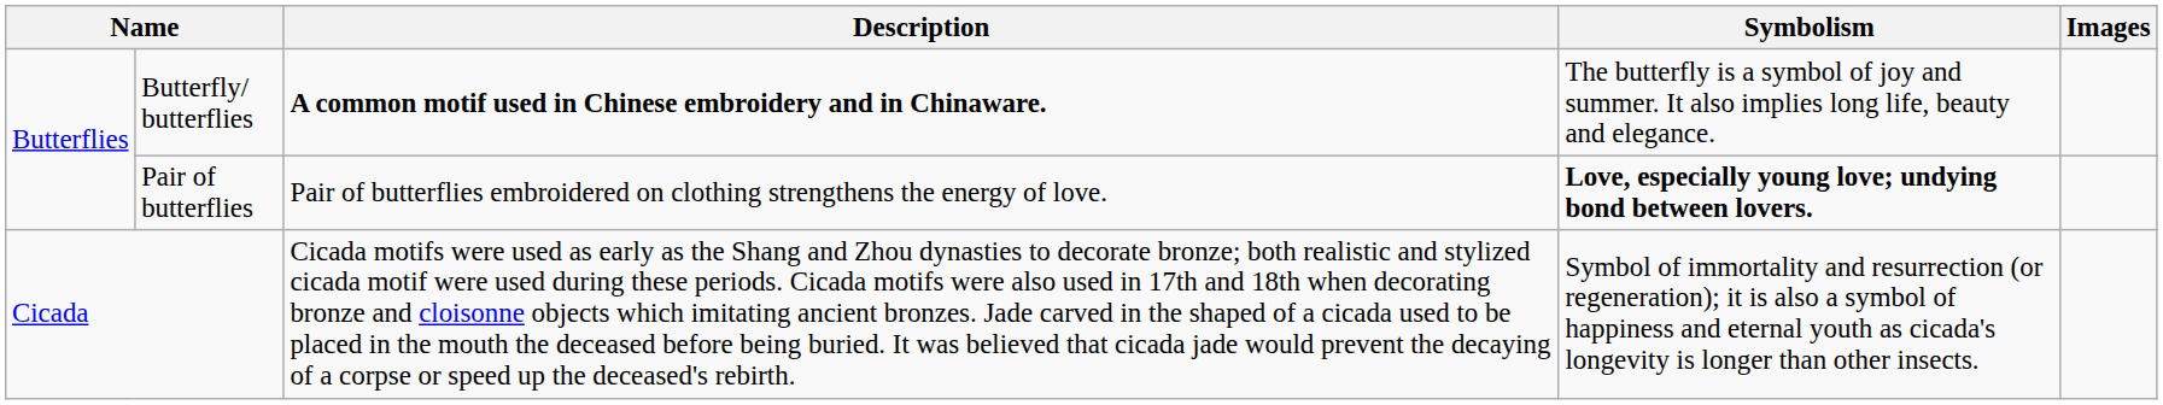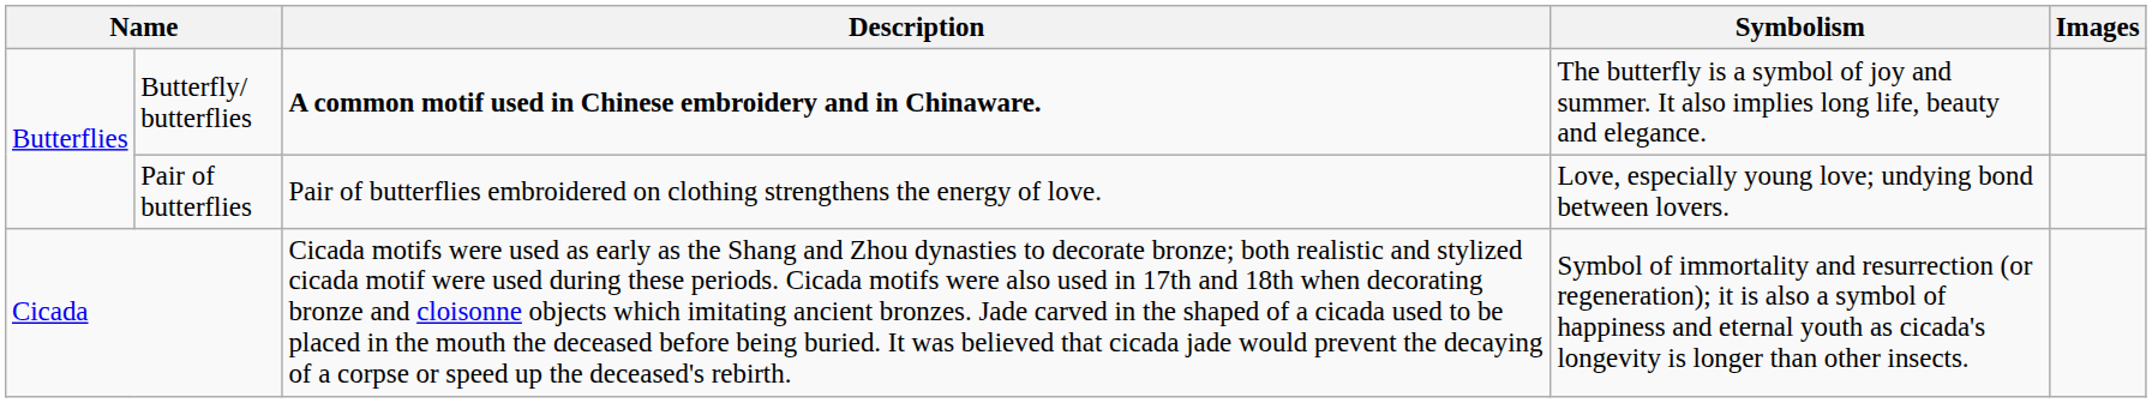Pair of butterflies | Symbolism: bold -> normal
